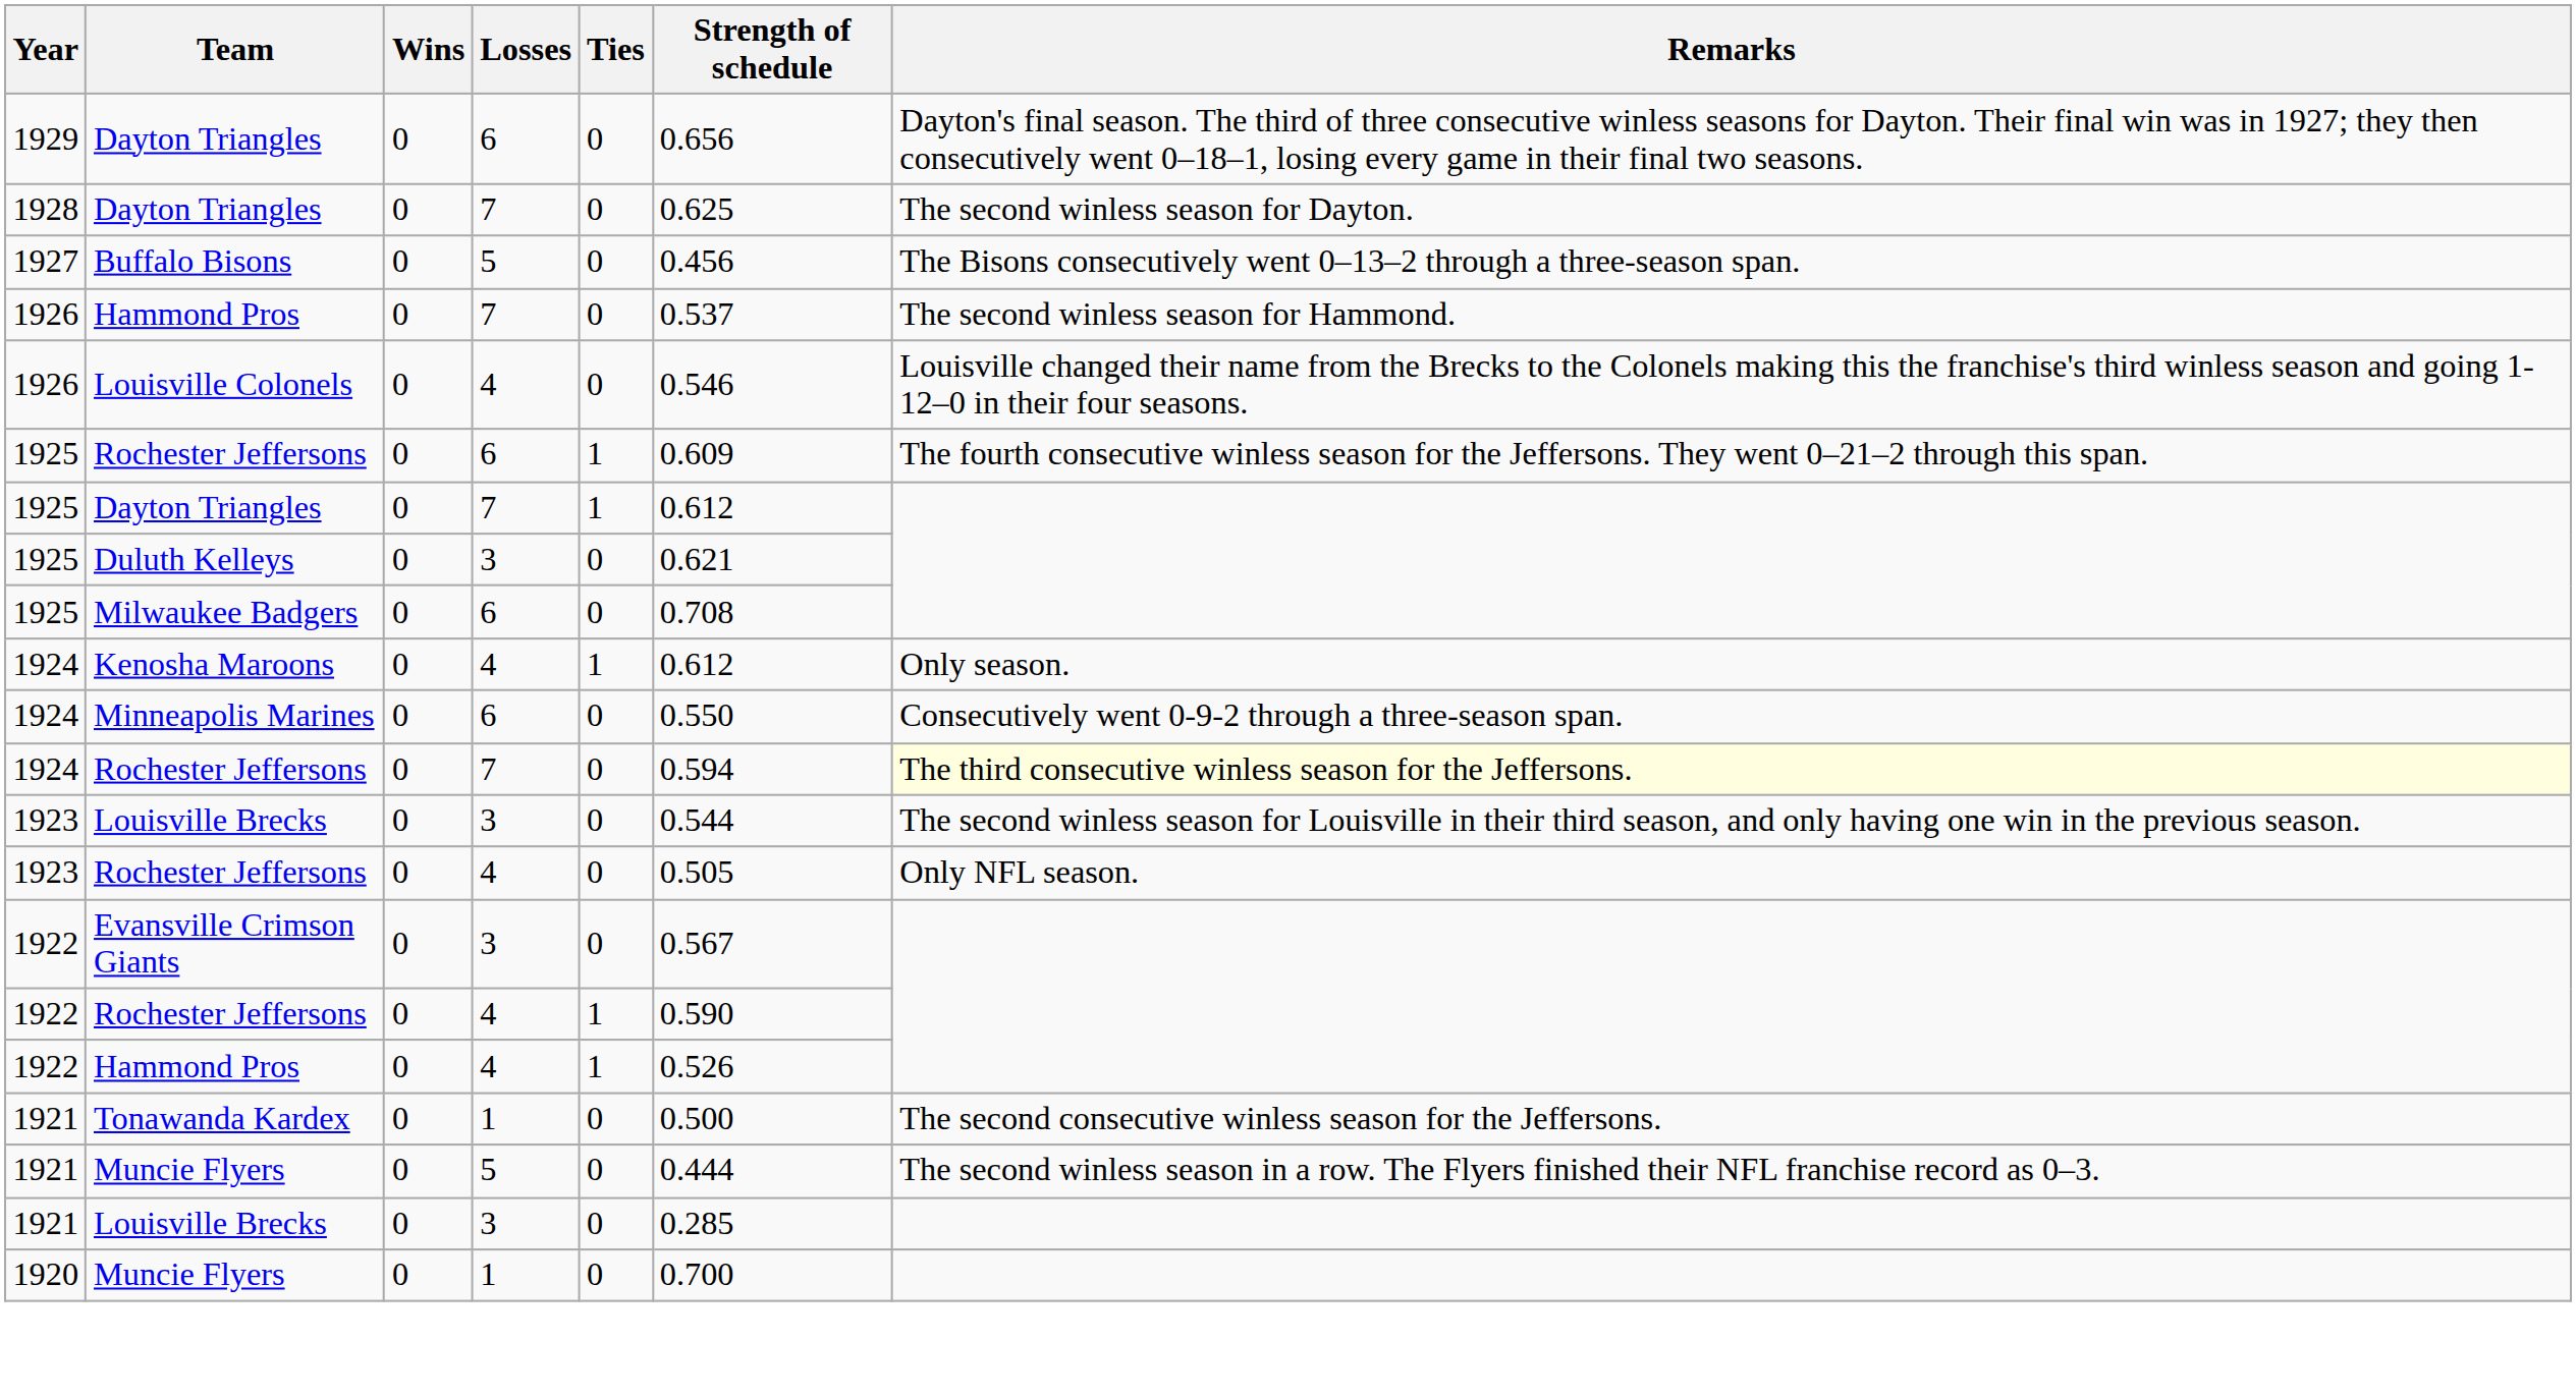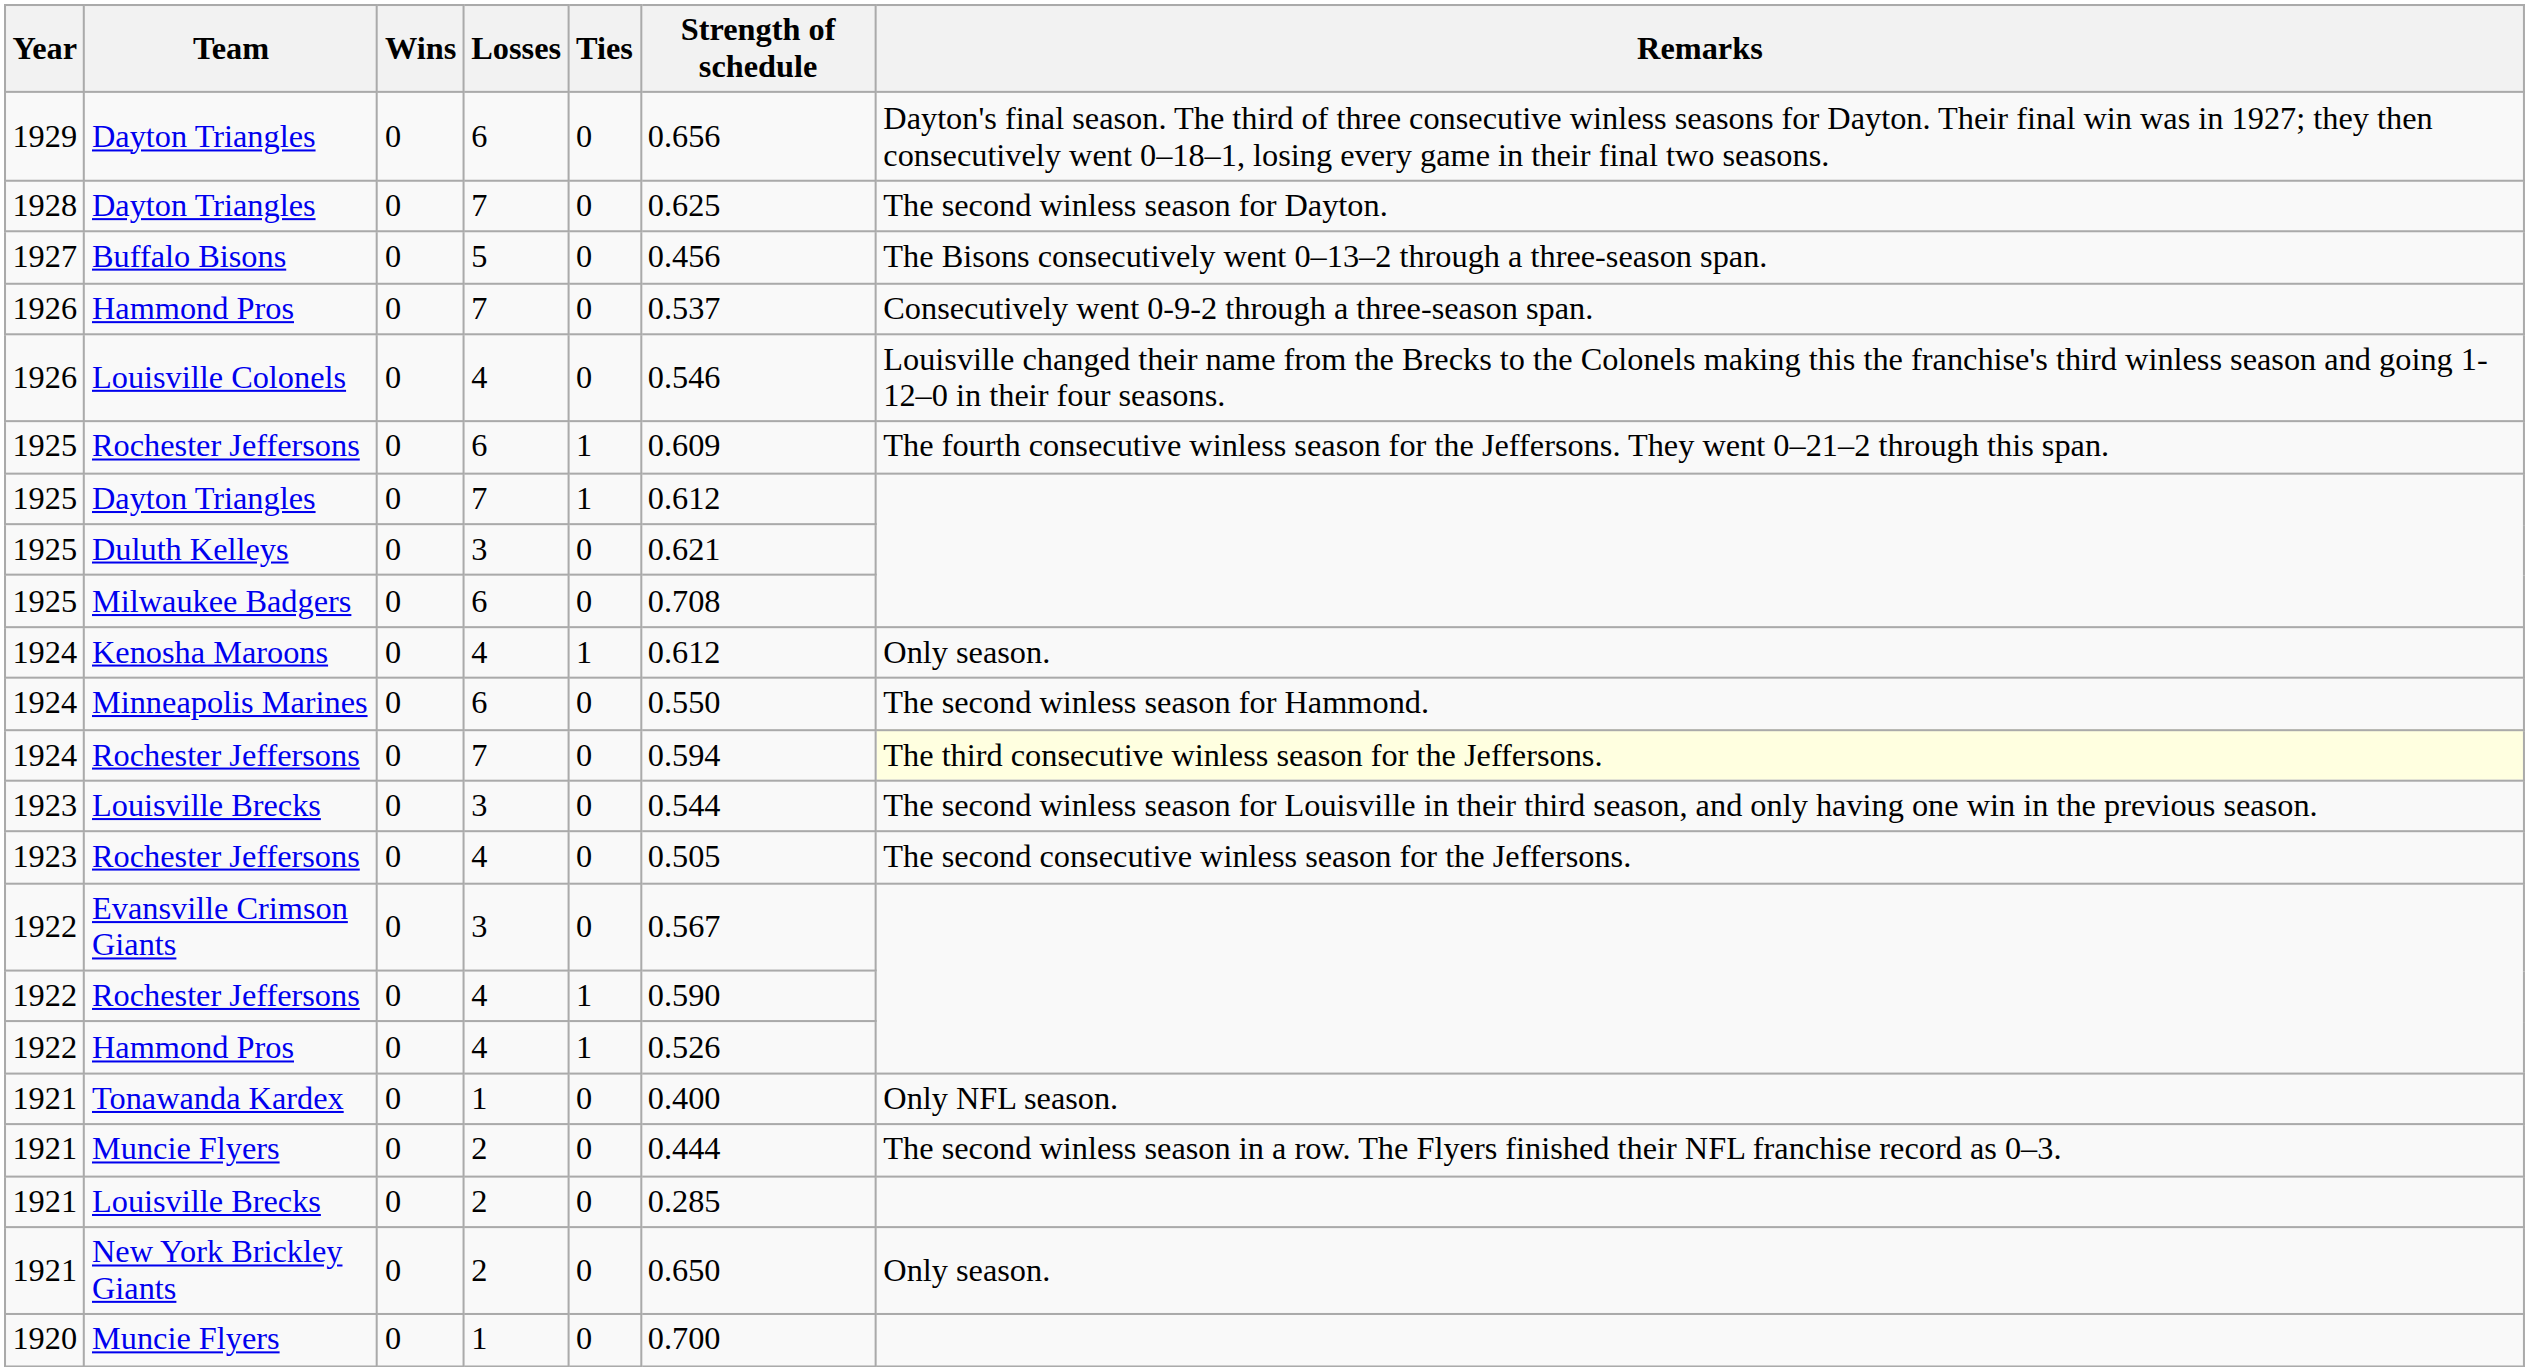1926 / Hammond Pros | Remarks: The second winless season for Hammond. -> Consecutively went 0-9-2 through a three-season span.
Minneapolis Marines | Remarks: Consecutively went 0-9-2 through a three-season span. -> The second winless season for Hammond.
1923 / Rochester Jeffersons | Remarks: Only NFL season. -> The second consecutive winless season for the Jeffersons.
Tonawanda Kardex | Strength of schedule: 0.500 -> 0.400
Tonawanda Kardex | Remarks: The second consecutive winless season for the Jeffersons. -> Only NFL season.
1921 / Muncie Flyers | Losses: 5 -> 2
1921 / Louisville Brecks | Losses: 3 -> 2
+ row: 1921 | New York Brickley Giants | 0 | 2 | 0 | 0.650 | Only season.
